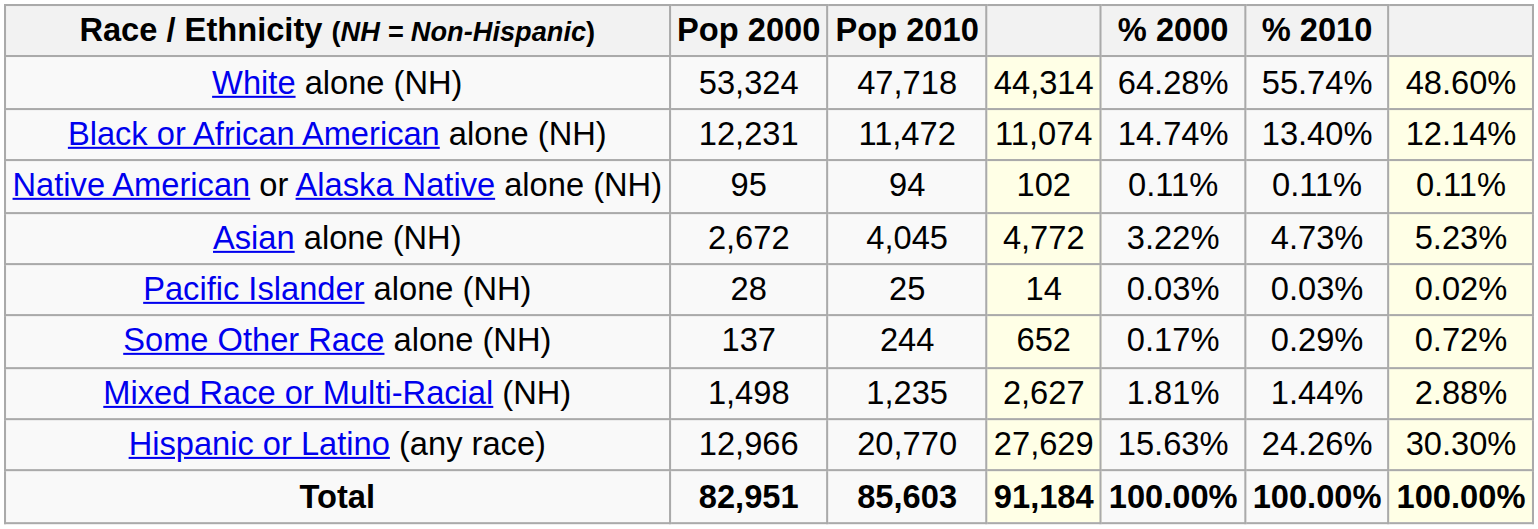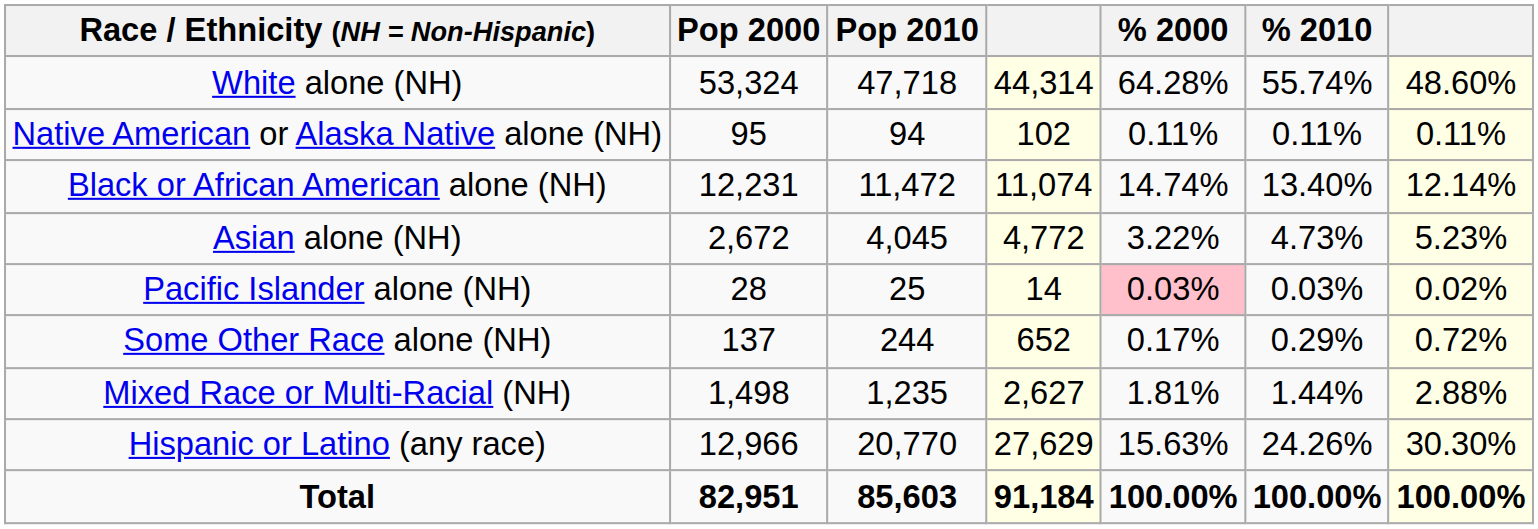rows swapped: Black or African American alone (NH) <-> Native American or Alaska Native alone (NH)
Pacific Islander alone (NH) | % 2000: no background -> pink background
